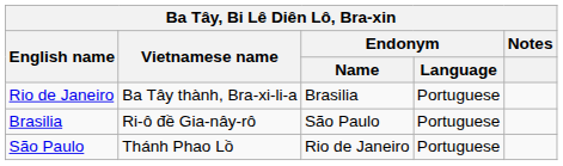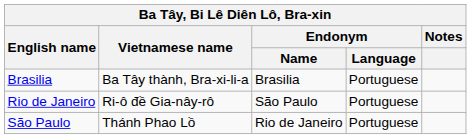row 4 | English name: Rio de Janeiro -> Brasilia
row 5 | English name: Brasilia -> Rio de Janeiro
